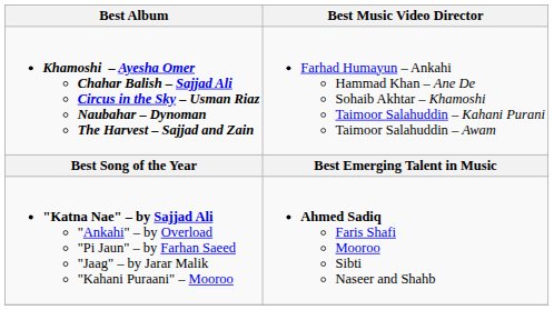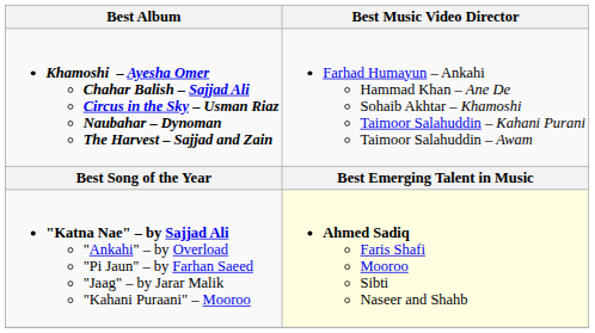row 4 | Best Music Video Director: no background -> lightyellow background
